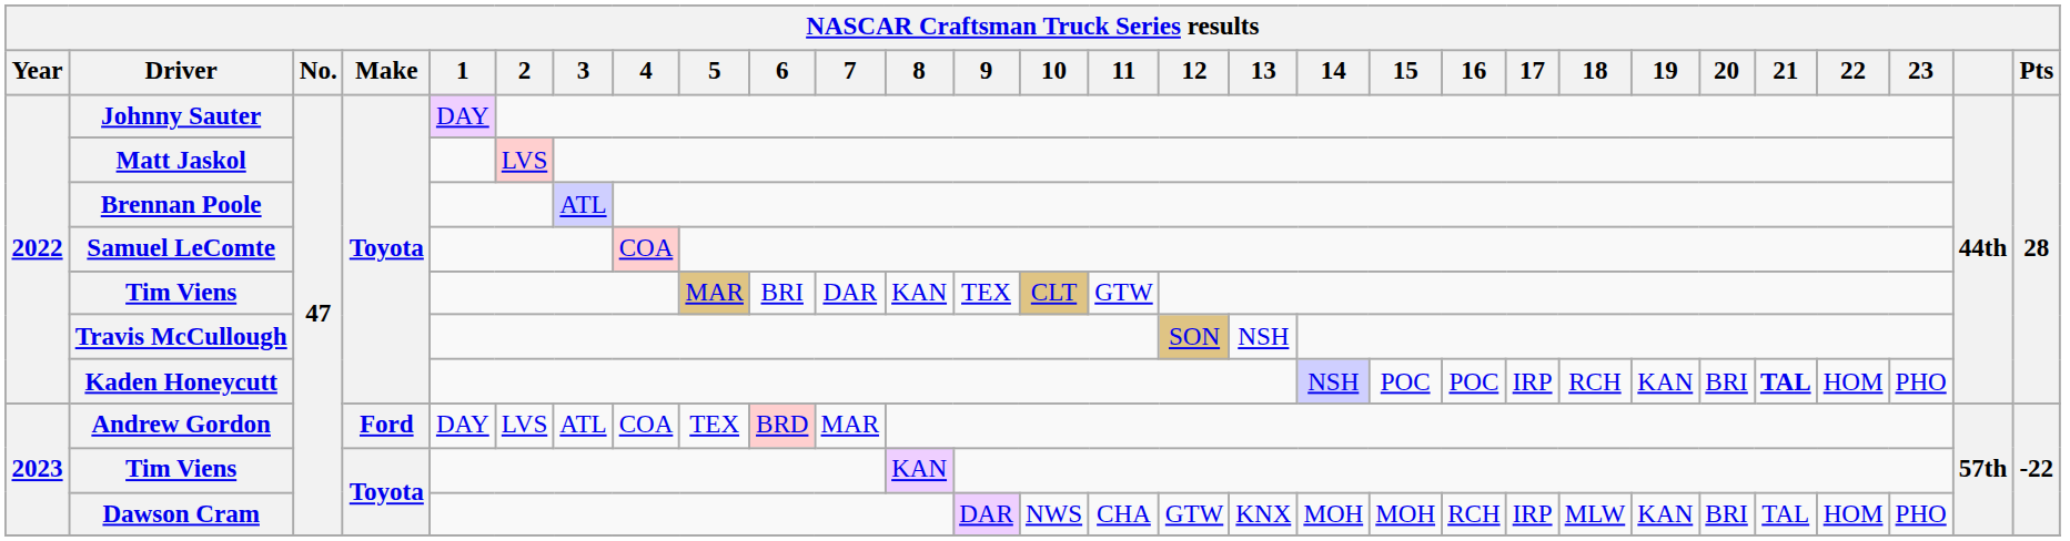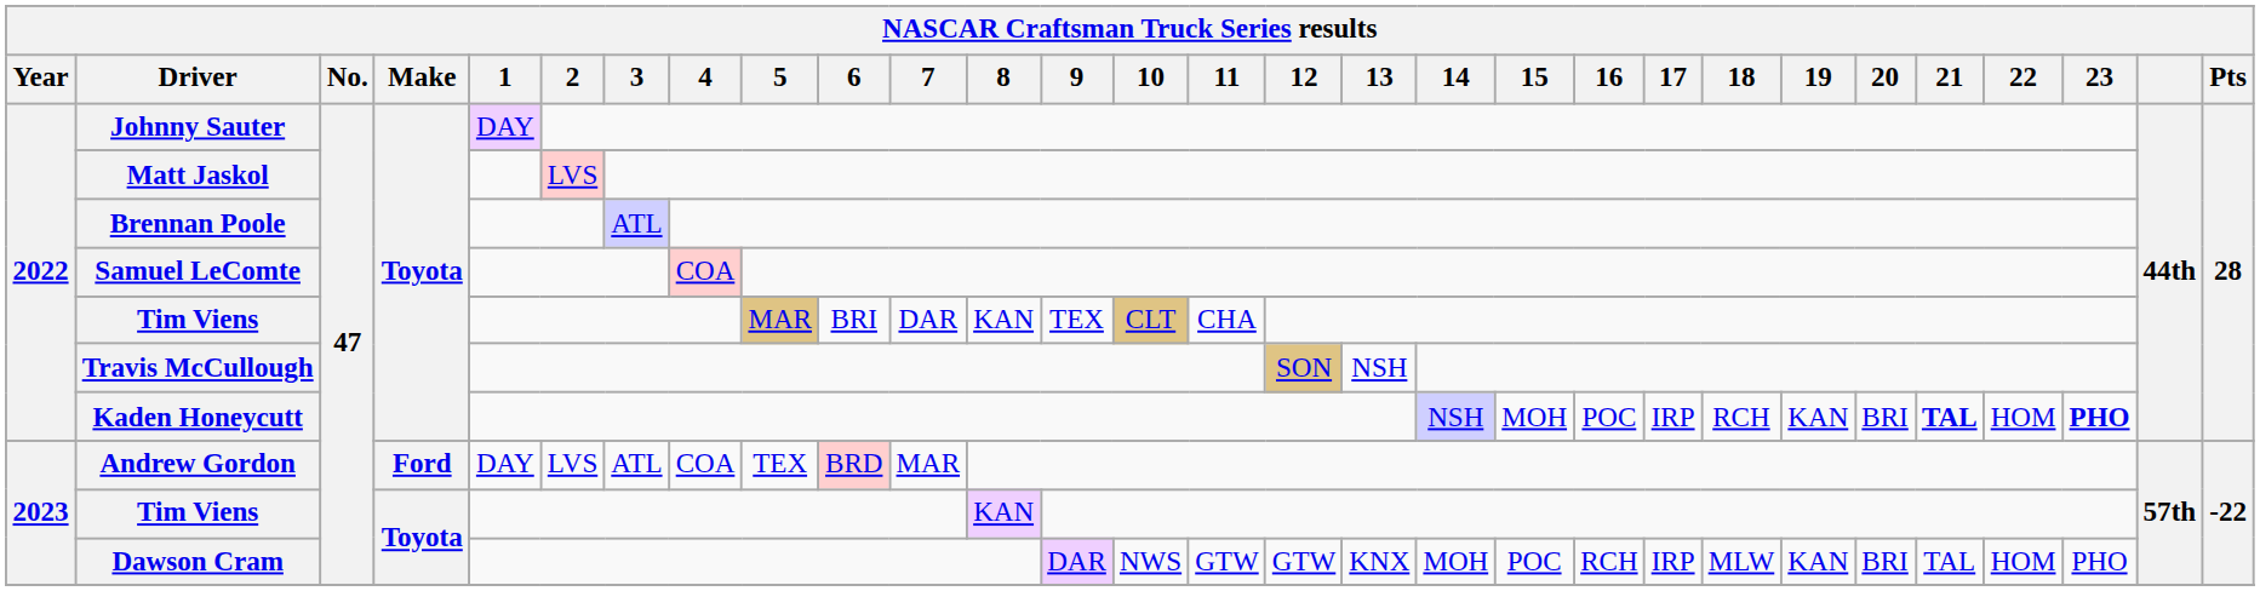2022 / Tim Viens | 11: GTW -> CHA
Kaden Honeycutt | 15: POC -> MOH
Kaden Honeycutt | 23: normal -> bold
Dawson Cram | 11: CHA -> GTW
Dawson Cram | 15: MOH -> POC
